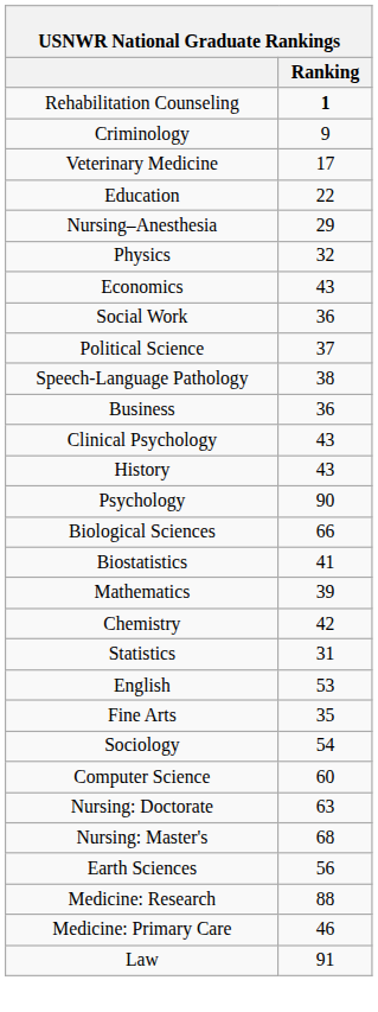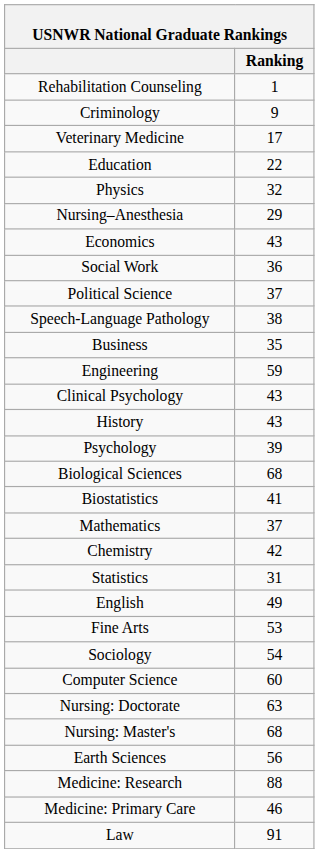Rehabilitation Counseling | Ranking: bold -> normal
rows swapped: Physics <-> Nursing–Anesthesia
Business | Ranking: 36 -> 35
+ row: Engineering | 59
Psychology | Ranking: 90 -> 39
Biological Sciences | Ranking: 66 -> 68
Mathematics | Ranking: 39 -> 37
English | Ranking: 53 -> 49
Fine Arts | Ranking: 35 -> 53
